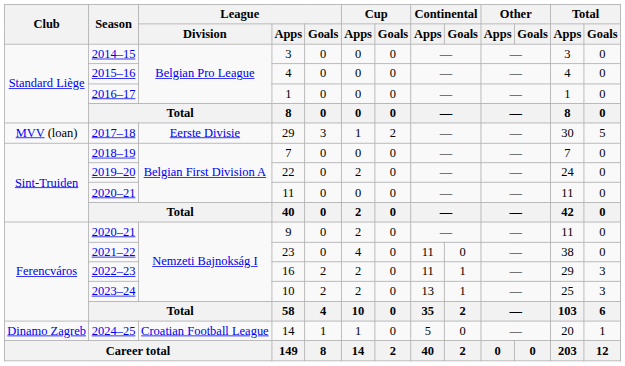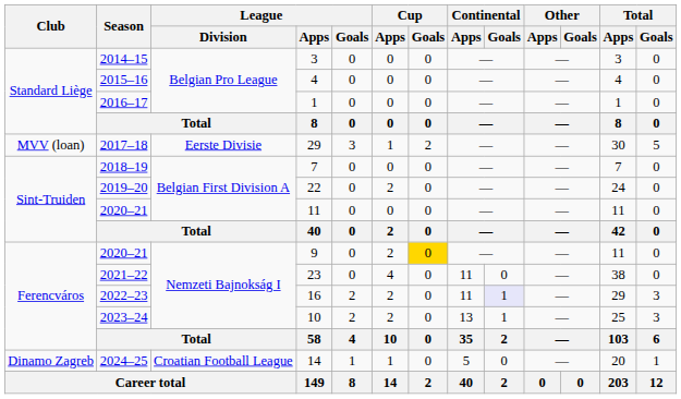9 | Cup / Goals: no background -> gold background
16 | Continental / Goals: no background -> lavender background
